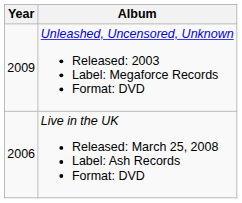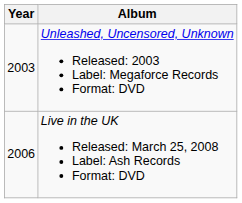row 2 | Year: 2009 -> 2003
